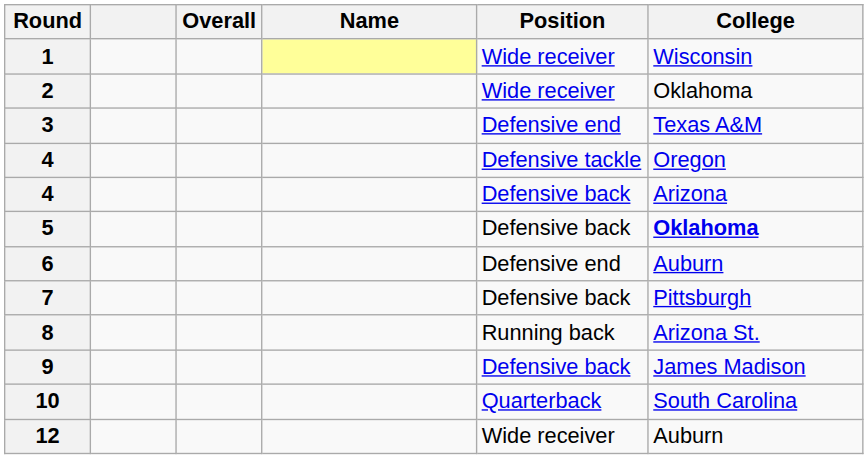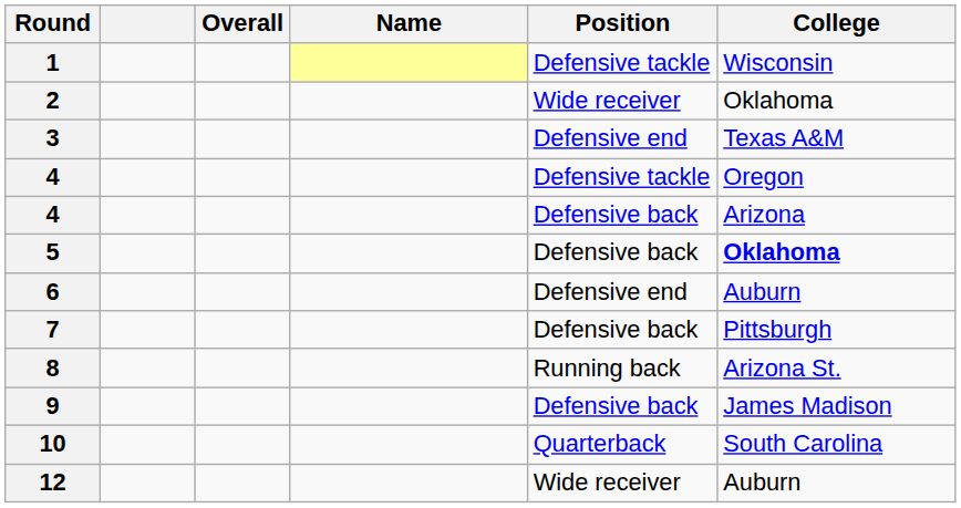1 | Position: Wide receiver -> Defensive tackle
